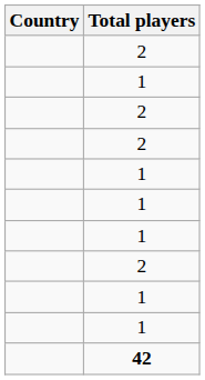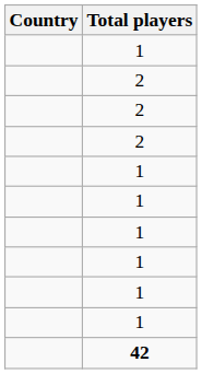row 2 | Total players: 2 -> 1
row 3 | Total players: 1 -> 2
row 9 | Total players: 2 -> 1
